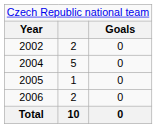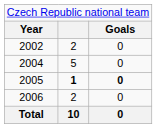2005 | column 2: normal -> bold
2005 | column 3: normal -> bold
